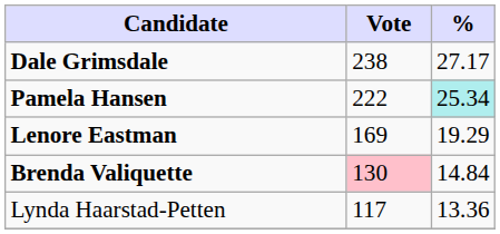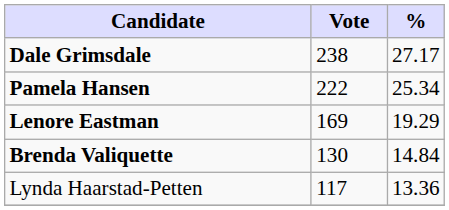Pamela Hansen | %: paleturquoise background -> no background
Brenda Valiquette | Vote: pink background -> no background
